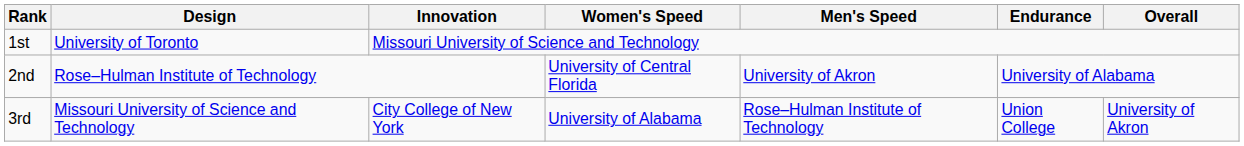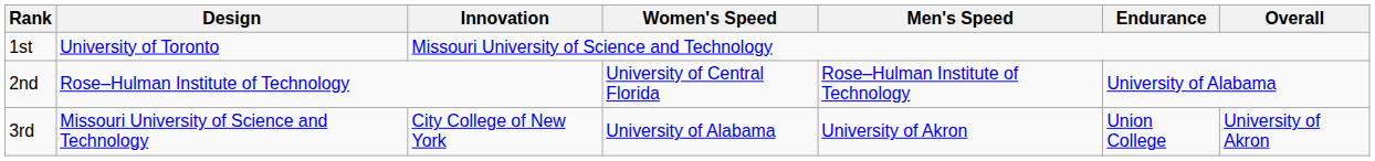2nd | Men's Speed: University of Akron -> Rose–Hulman Institute of Technology
3rd | Men's Speed: Rose–Hulman Institute of Technology -> University of Akron
